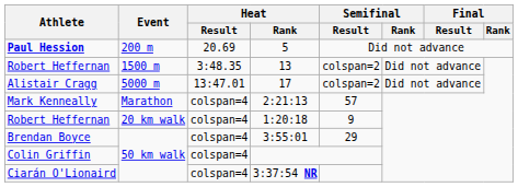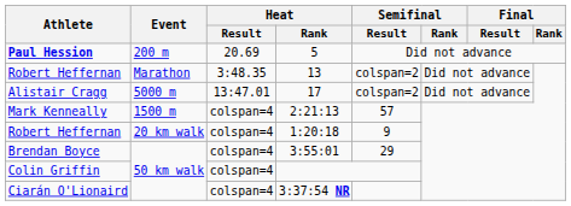13 | Event: 1500 m -> Marathon
2:21:13 | Event: Marathon -> 1500 m
